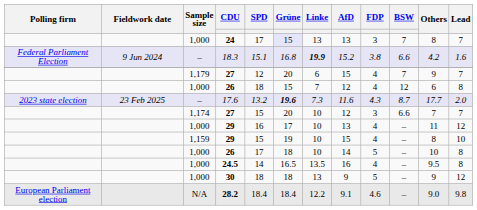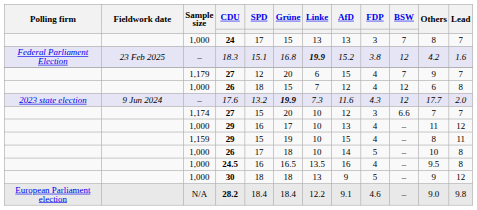24 | Grüne: lavender background -> no background
18.3 | Fieldwork date: 9 Jun 2024 -> 23 Feb 2025
18.3 | BSW: 6.6 -> 12
17.6 | Fieldwork date: 23 Feb 2025 -> 9 Jun 2024
17.6 | Grüne: 19.6 -> 19.9
17.6 | BSW: 8.7 -> 12
1,159 / 29 | Lead: 10 -> 11
24.5 | SPD: 14 -> 16
